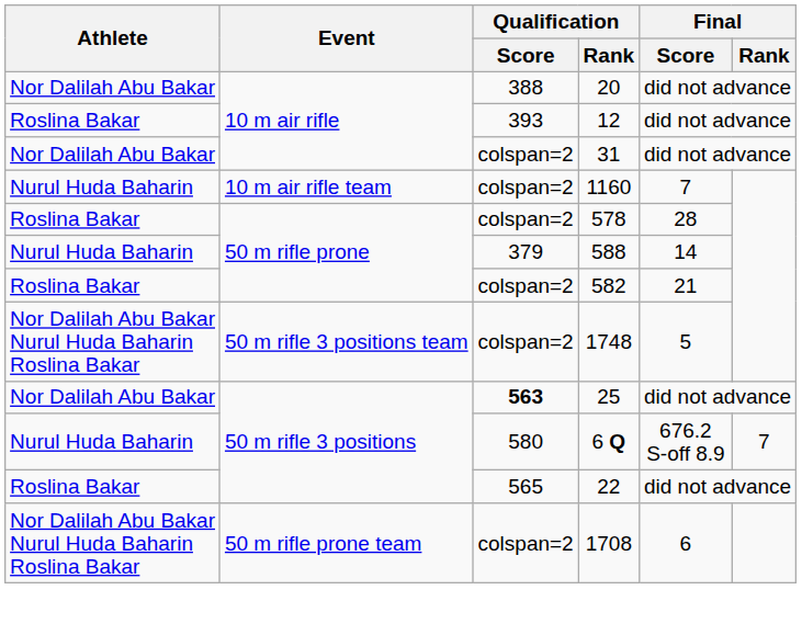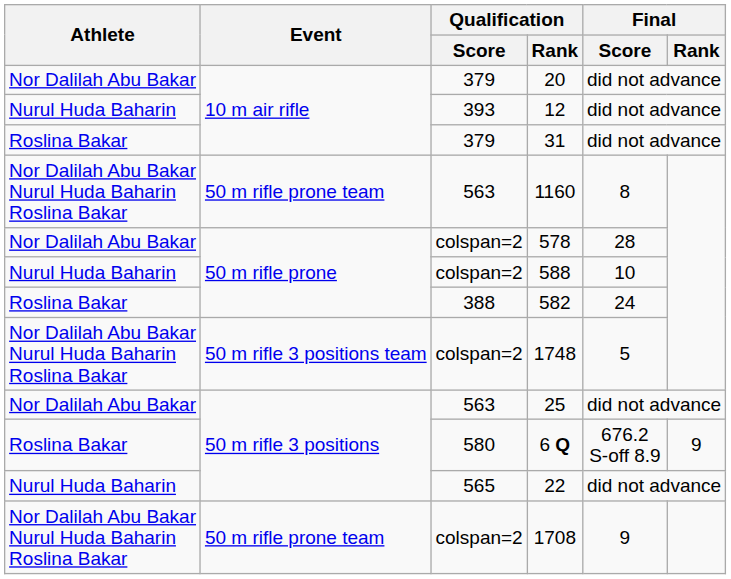20 | Qualification / Score: 388 -> 379
12 | Athlete: Roslina Bakar -> Nurul Huda Baharin
31 | Athlete: Nor Dalilah Abu Bakar -> Roslina Bakar
31 | Qualification / Score: colspan=2 -> 379
1160 | Athlete: Nurul Huda Baharin -> Nor Dalilah Abu Bakar Nurul Huda Baharin Roslina Bakar
1160 | Event: 10 m air rifle team -> 50 m rifle prone team
1160 | Qualification / Score: colspan=2 -> 563
1160 | Final / Score: 7 -> 8
578 | Athlete: Roslina Bakar -> Nor Dalilah Abu Bakar
588 | Qualification / Score: 379 -> colspan=2
588 | Final / Score: 14 -> 10
582 | Qualification / Score: colspan=2 -> 388
582 | Final / Score: 21 -> 24
25 | Qualification / Score: bold -> normal
6 Q | Athlete: Nurul Huda Baharin -> Roslina Bakar
6 Q | Final / Rank: 7 -> 9
22 | Athlete: Roslina Bakar -> Nurul Huda Baharin
1708 | Final / Score: 6 -> 9
